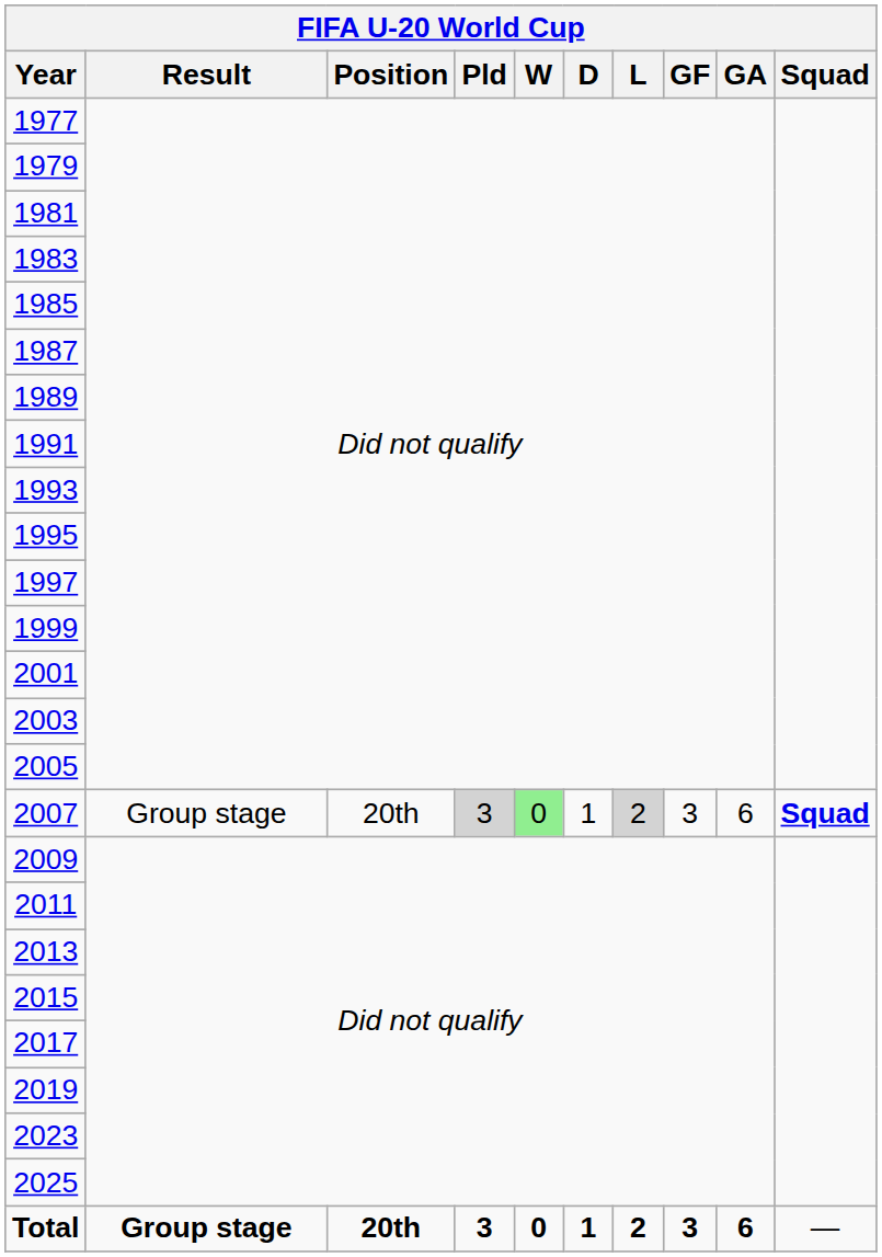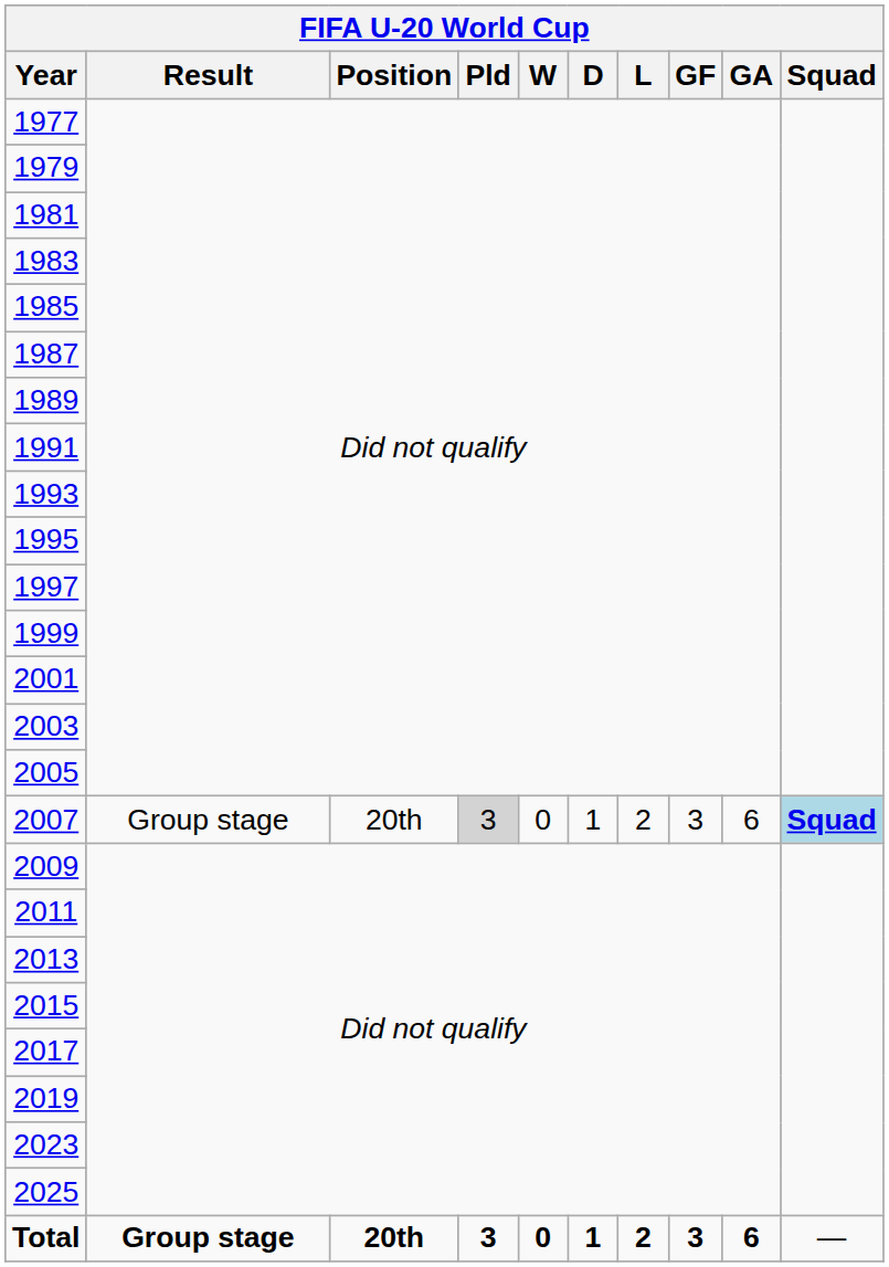2007 | W: lightgreen background -> no background
2007 | L: lightgrey background -> no background
2007 | Squad: no background -> lightblue background
